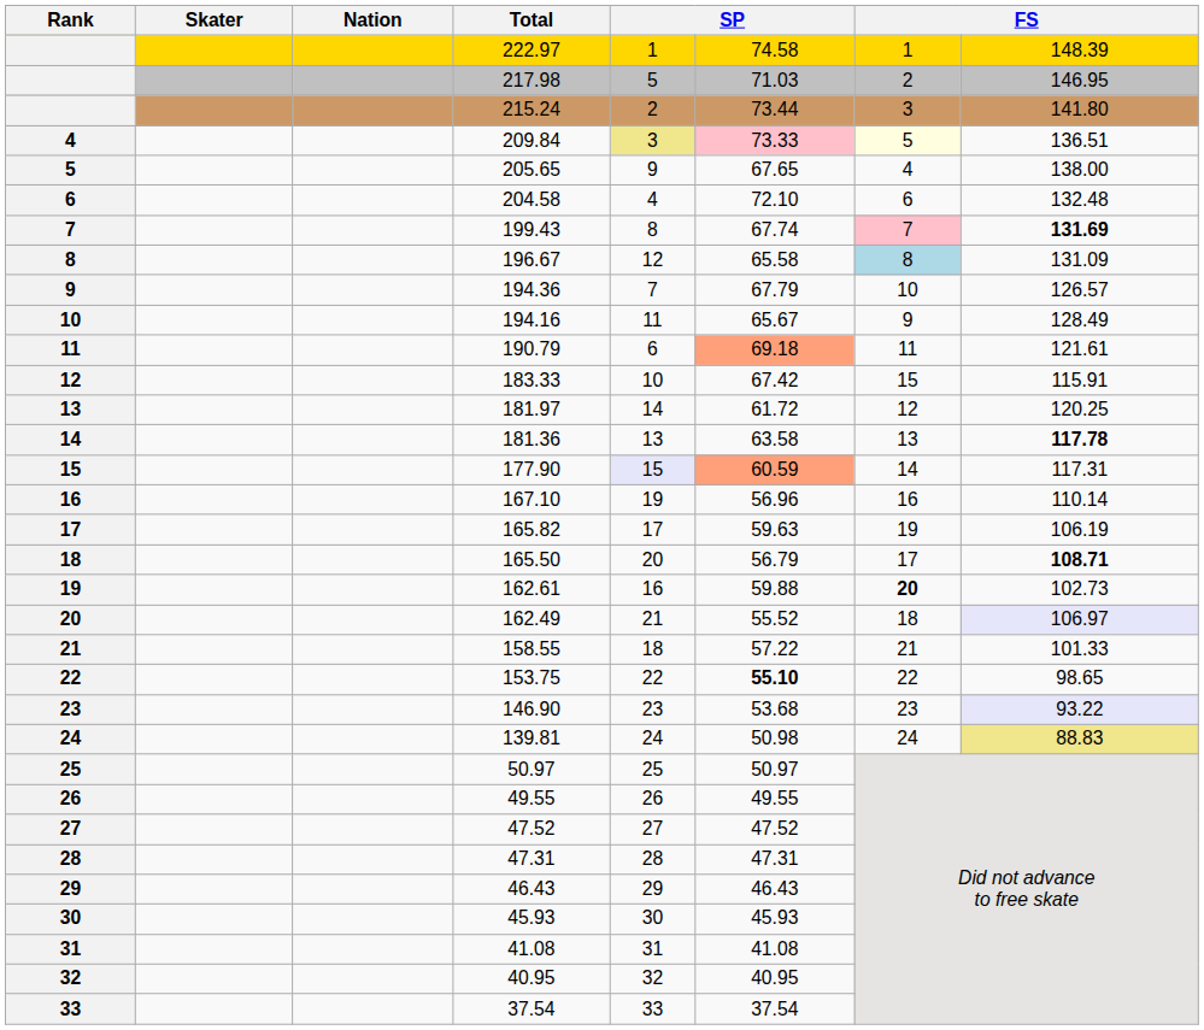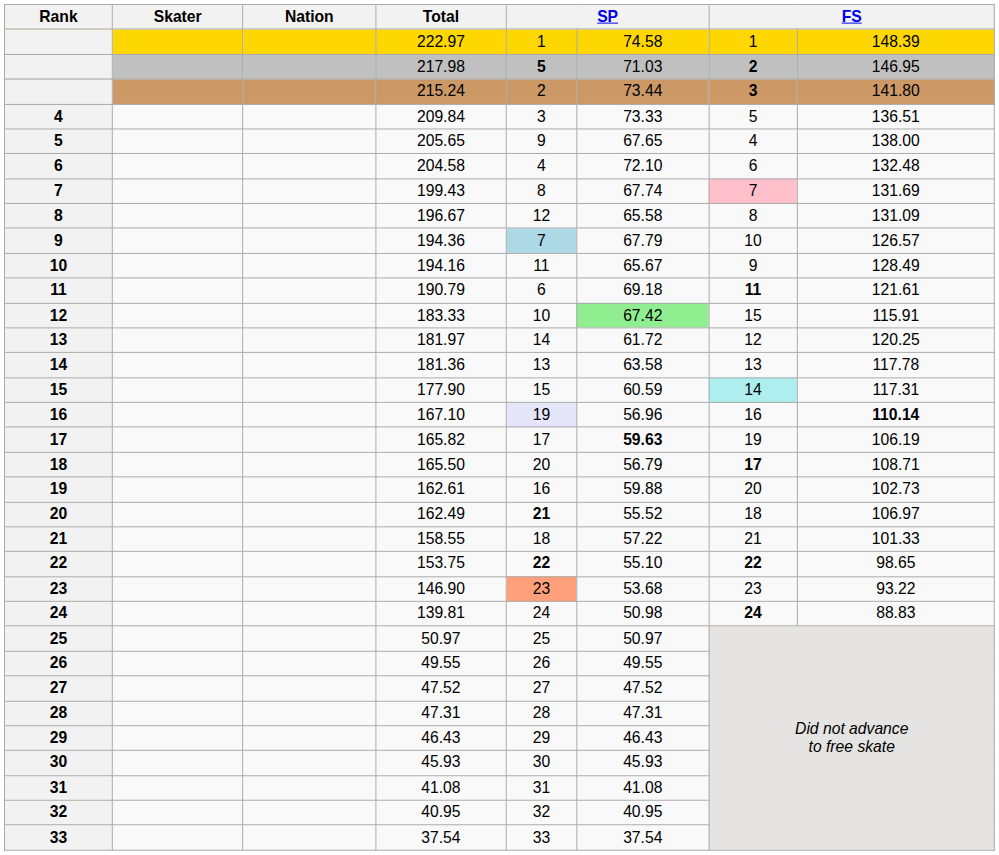217.98 | column 5: normal -> bold
217.98 | column 7: normal -> bold
215.24 | column 7: normal -> bold
209.84 | column 5: khaki background -> no background
209.84 | column 6: pink background -> no background
209.84 | column 7: lightyellow background -> no background
199.43 | column 8: bold -> normal
196.67 | column 7: lightblue background -> no background
194.36 | column 5: no background -> lightblue background
190.79 | column 6: lightsalmon background -> no background
190.79 | column 7: normal -> bold
183.33 | column 6: no background -> lightgreen background
181.36 | column 8: bold -> normal
177.90 | column 5: lavender background -> no background
177.90 | column 6: lightsalmon background -> no background
177.90 | column 7: no background -> paleturquoise background
167.10 | column 5: no background -> lavender background
167.10 | column 8: normal -> bold
165.82 | column 6: normal -> bold
165.50 | column 7: normal -> bold
165.50 | column 8: bold -> normal
162.61 | column 7: bold -> normal
162.49 | column 5: normal -> bold
162.49 | column 8: lavender background -> no background
153.75 | column 5: normal -> bold
153.75 | column 6: bold -> normal
153.75 | column 7: normal -> bold
146.90 | column 5: no background -> lightsalmon background
146.90 | column 8: lavender background -> no background
139.81 | column 7: normal -> bold
139.81 | column 8: khaki background -> no background
